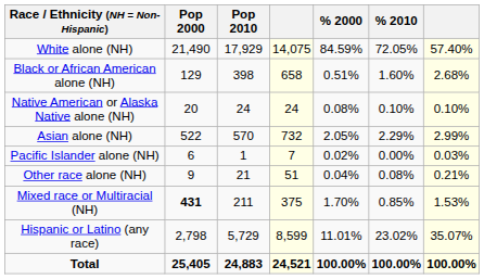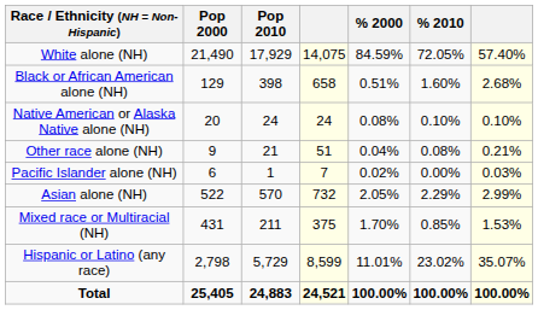rows swapped: Asian alone (NH) <-> Other race alone (NH)
Mixed race or Multiracial (NH) | Pop 2000: bold -> normal
